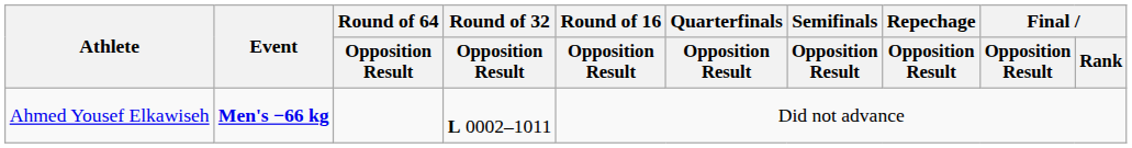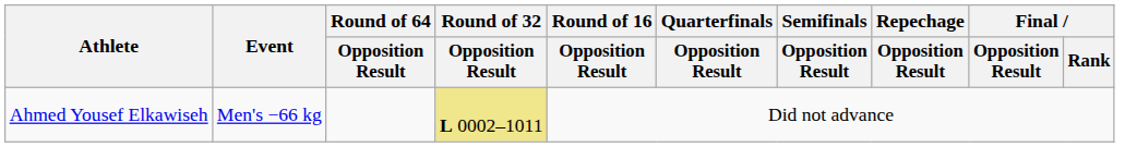Ahmed Yousef Elkawiseh | Event: bold -> normal
Ahmed Yousef Elkawiseh | Round of 32 / Opposition Result: no background -> khaki background
